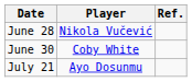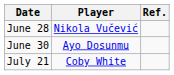June 30 | Player: Coby White -> Ayo Dosunmu
July 21 | Player: Ayo Dosunmu -> Coby White
